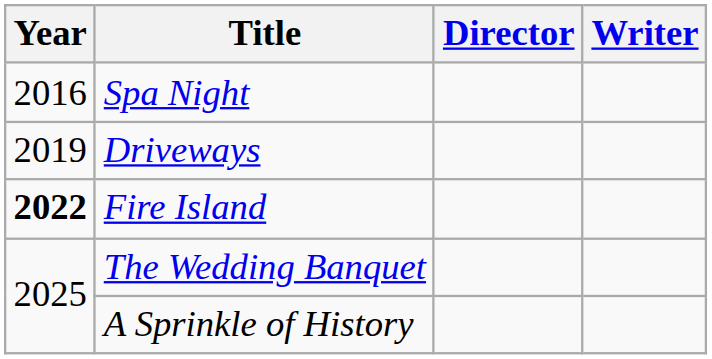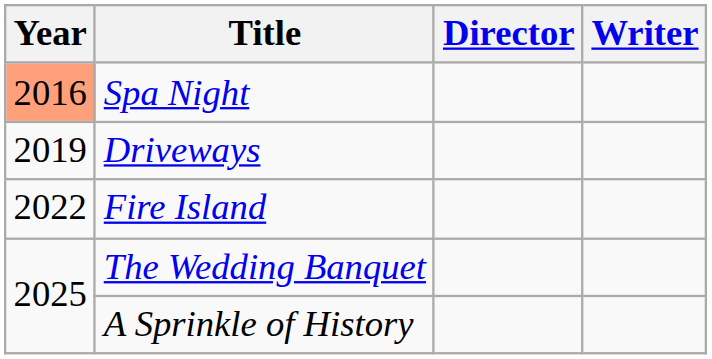Spa Night | Year: no background -> lightsalmon background
Fire Island | Year: bold -> normal
